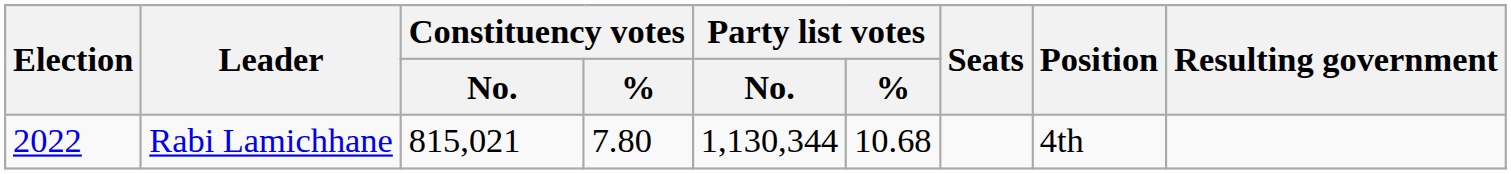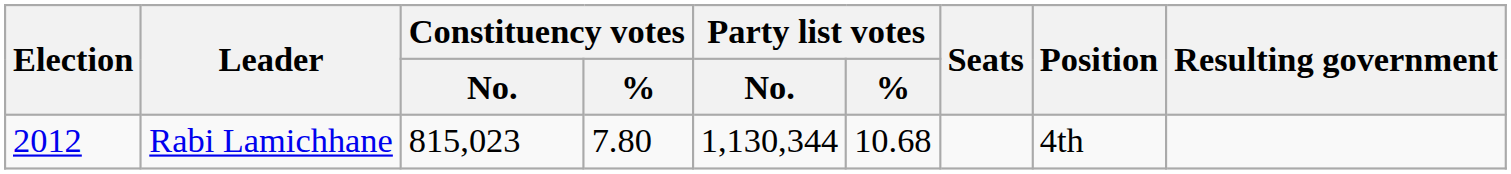Rabi Lamichhane | Election: 2022 -> 2012
Rabi Lamichhane | Constituency votes / No.: 815,021 -> 815,023
